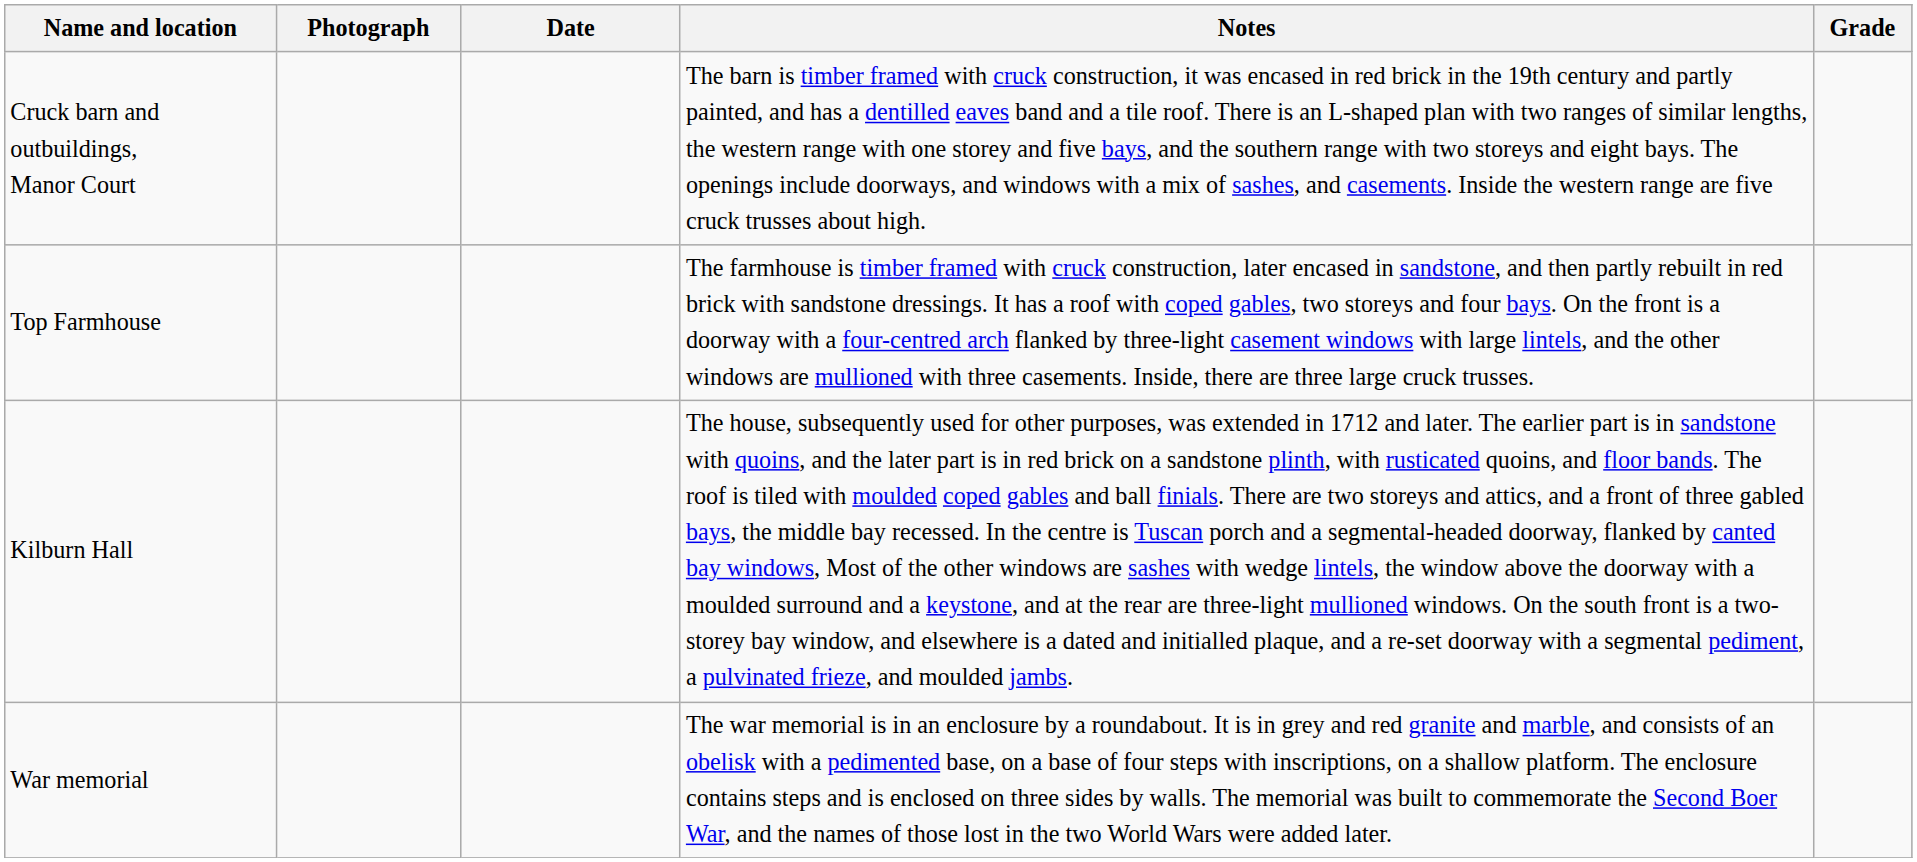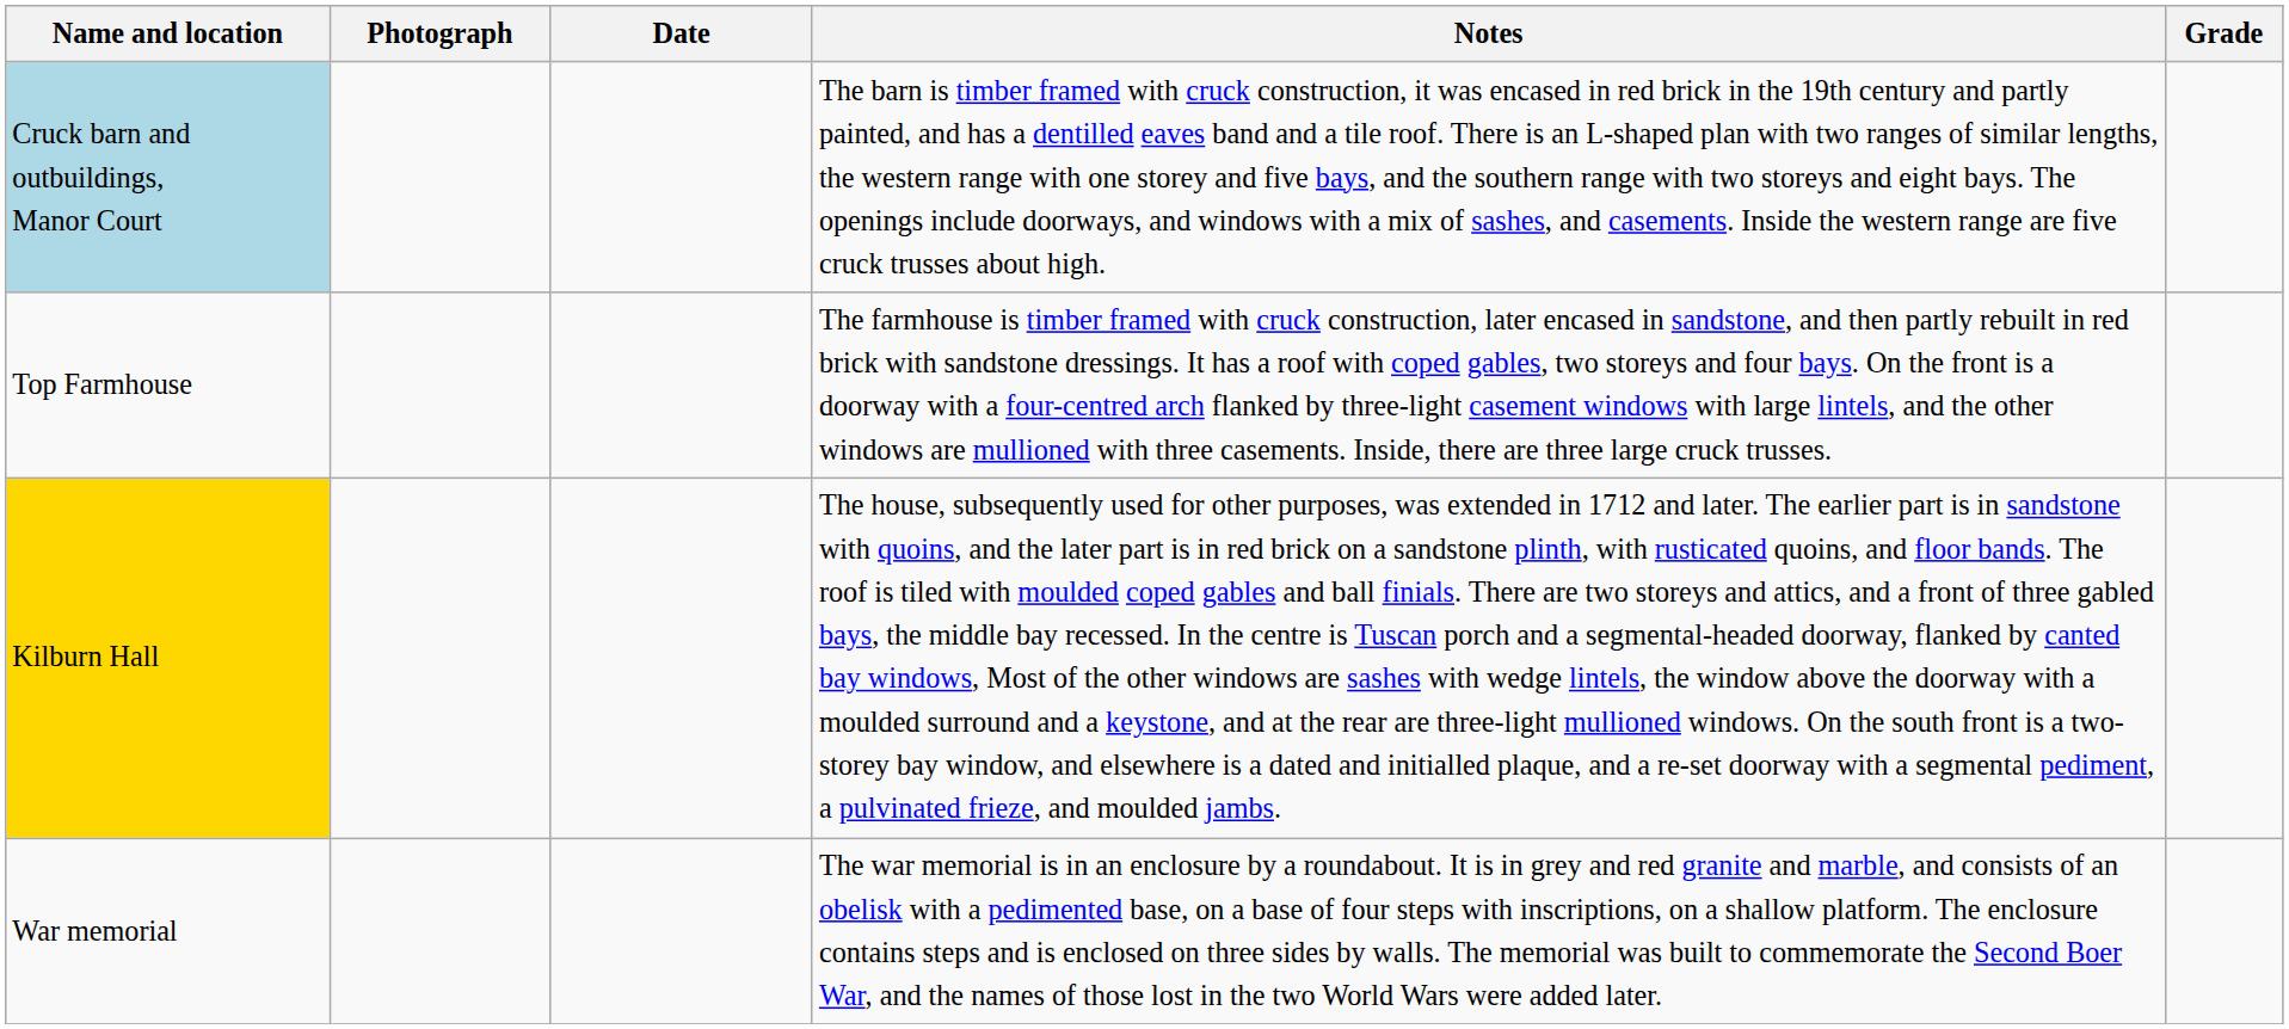Cruck barn and outbuildings, Manor Court | Name and location: no background -> lightblue background
Kilburn Hall | Name and location: no background -> gold background
